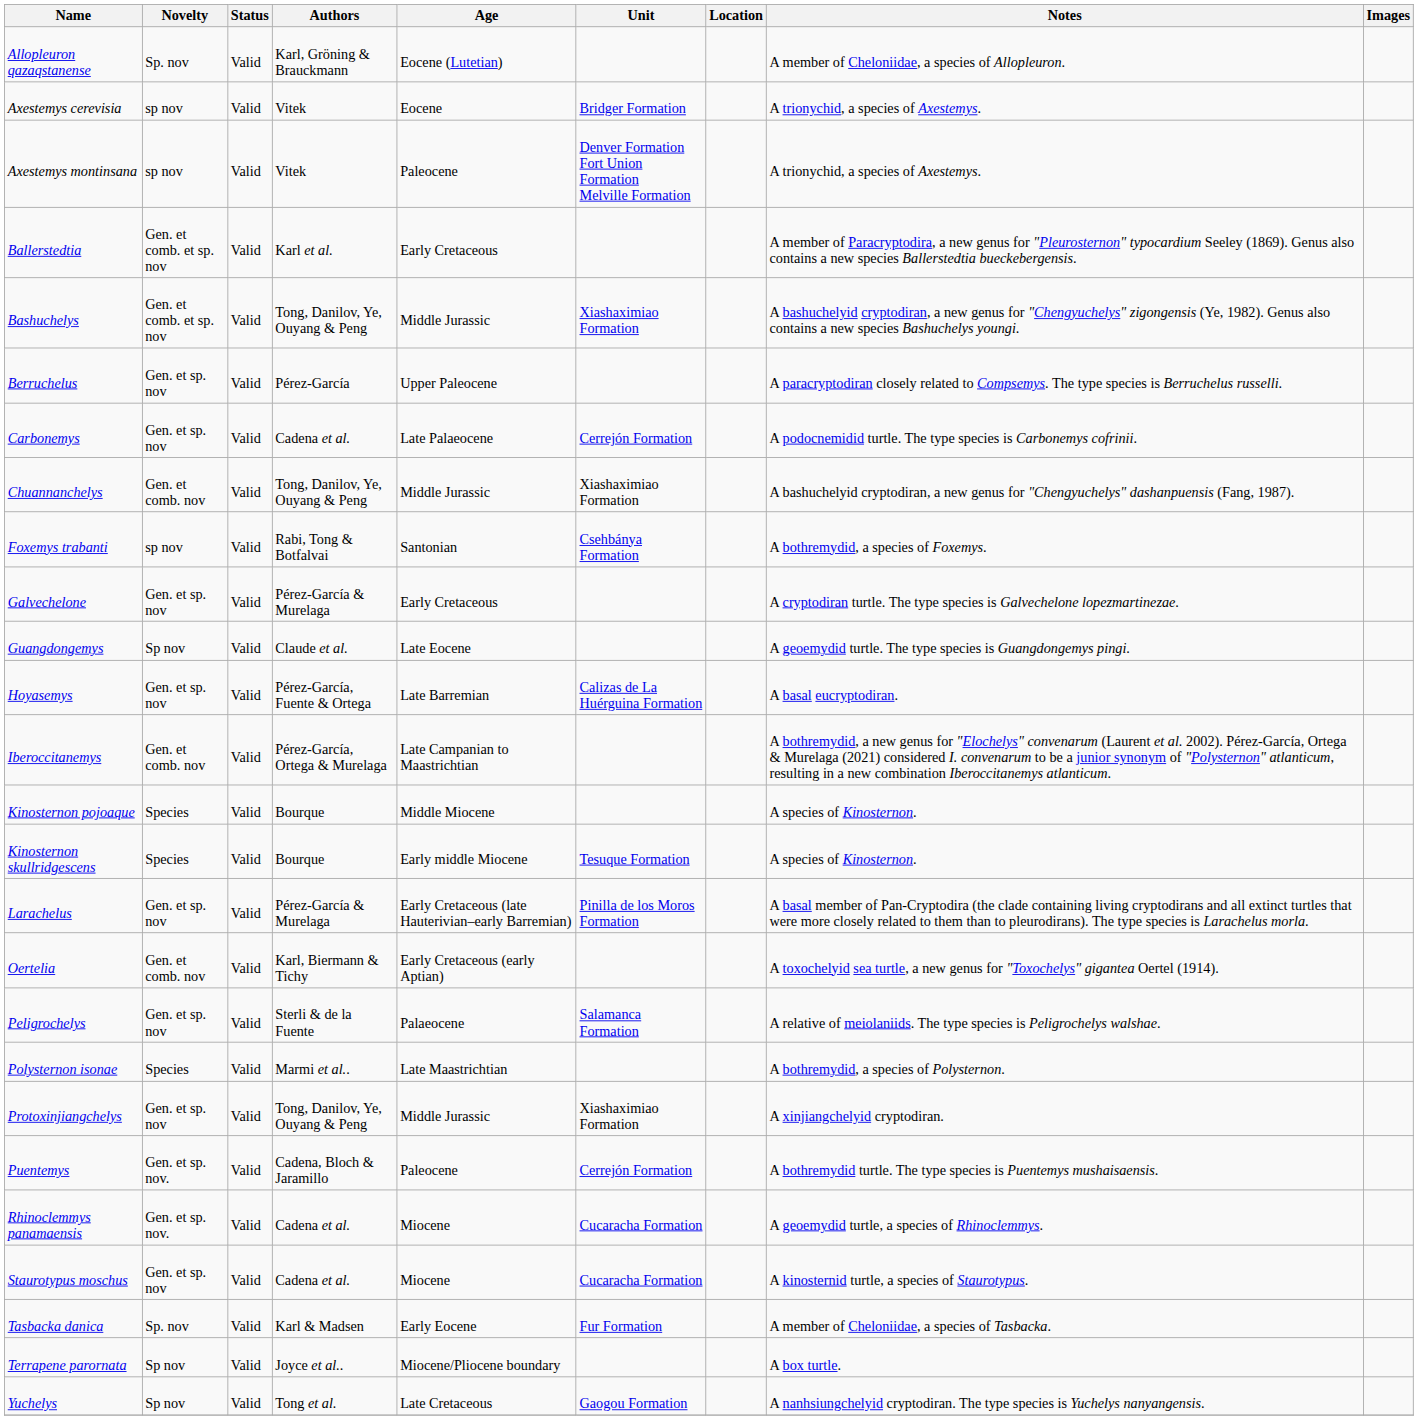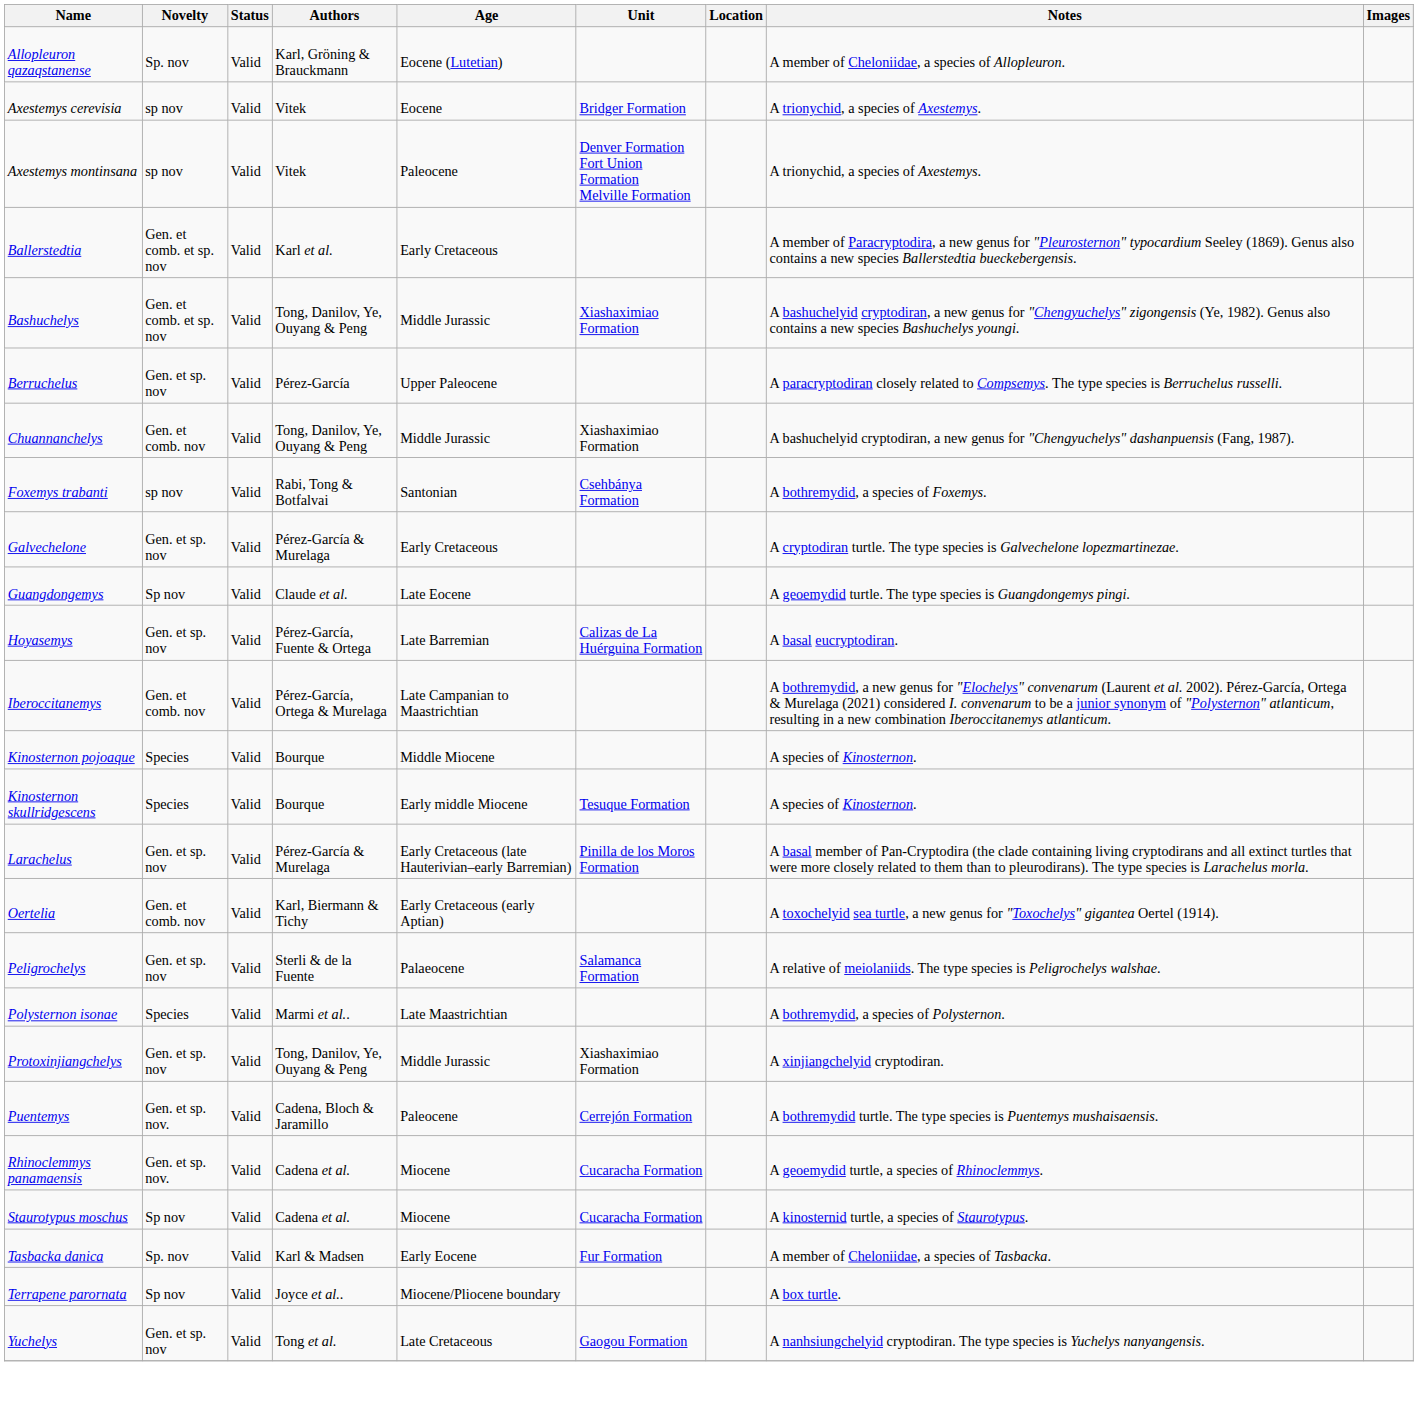- row: Carbonemys | Gen. et sp. nov | Valid | Cadena et al. | Late Palaeocene | Cerrejón Formation | A podocnemidid turtle. The type species is Carbonemys cofrinii.
Staurotypus moschus | Novelty: Gen. et sp. nov -> Sp nov
Yuchelys | Novelty: Sp nov -> Gen. et sp. nov
